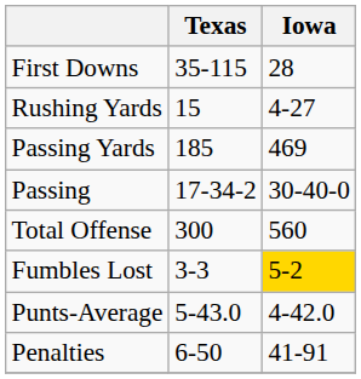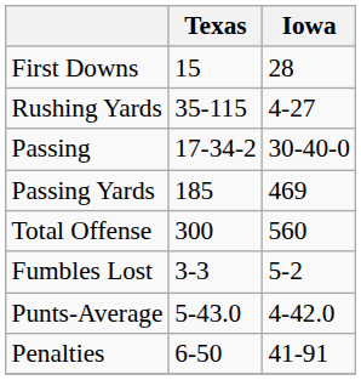First Downs | Texas: 35-115 -> 15
Rushing Yards | Texas: 15 -> 35-115
rows swapped: Passing <-> Passing Yards
Fumbles Lost | Iowa: gold background -> no background
